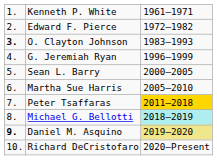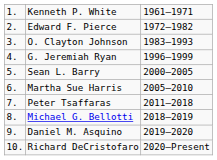O. Clayton Johnson | column 1: bold -> normal
Peter Tsaffaras | column 3: gold background -> no background
Michael G. Bellotti | column 3: paleturquoise background -> no background
Daniel M. Asquino | column 1: bold -> normal
Daniel M. Asquino | column 3: khaki background -> no background
